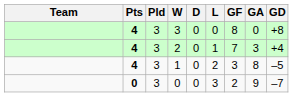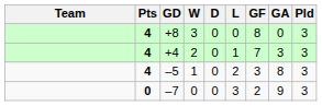columns swapped: Pld <-> GD
